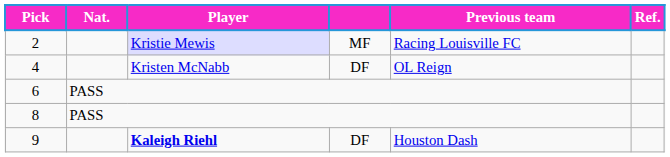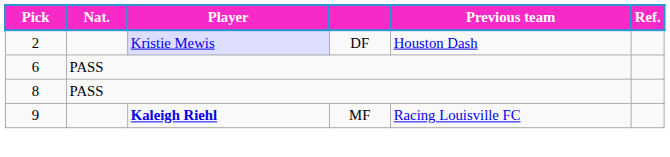2 | column 4: MF -> DF
2 | Previous team: Racing Louisville FC -> Houston Dash
- row: 4 | Kristen McNabb | DF | OL Reign
9 | column 4: DF -> MF
9 | Previous team: Houston Dash -> Racing Louisville FC
